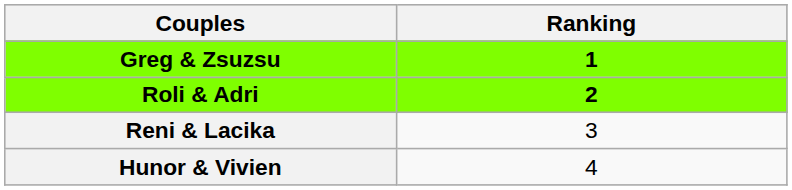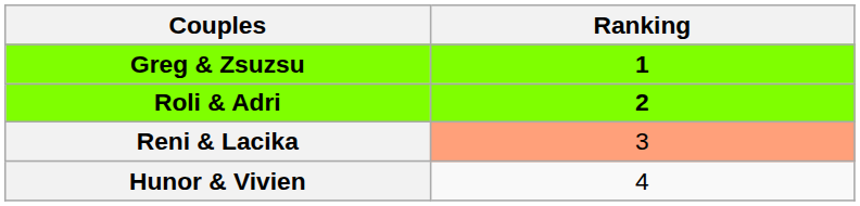Reni & Lacika | Ranking: no background -> lightsalmon background
